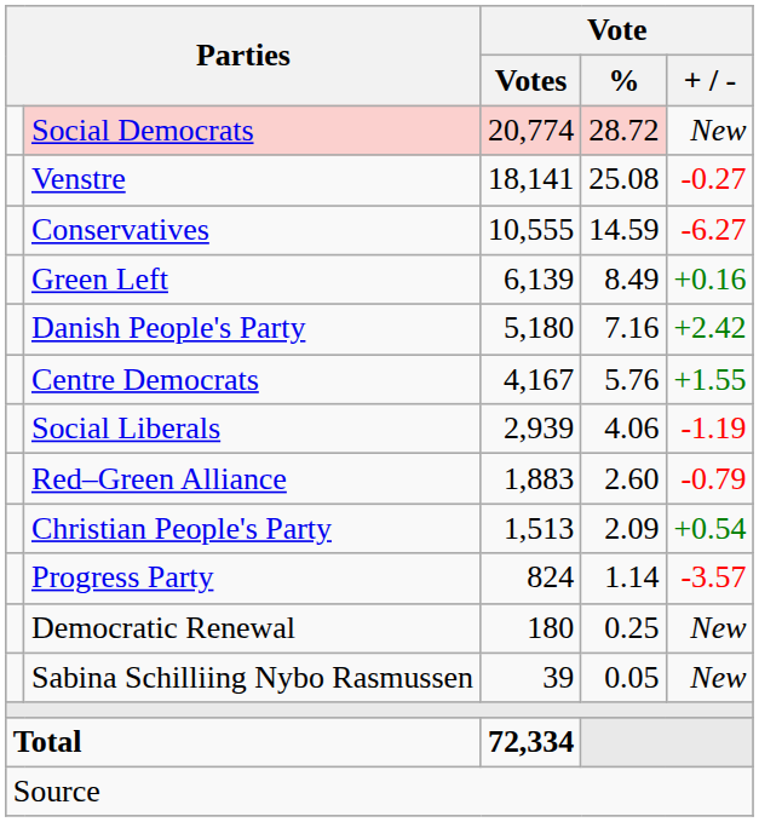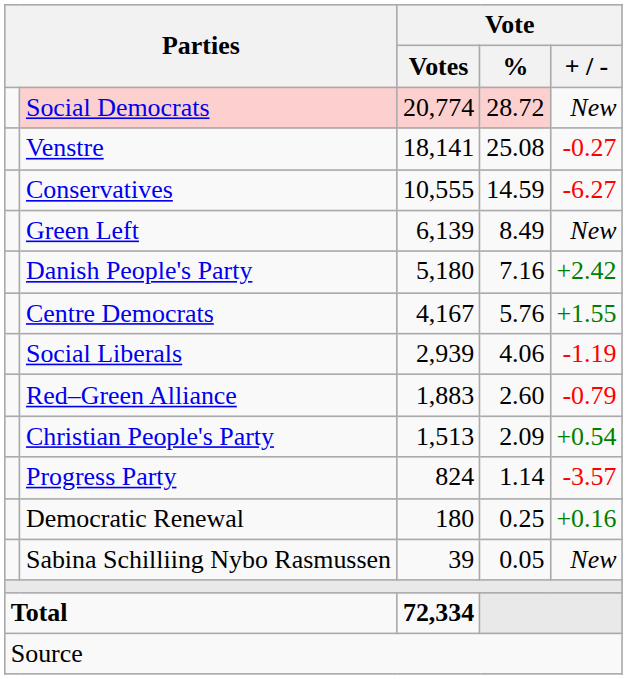Green Left | Vote / + / -: +0.16 -> New
Democratic Renewal | Vote / + / -: New -> +0.16
